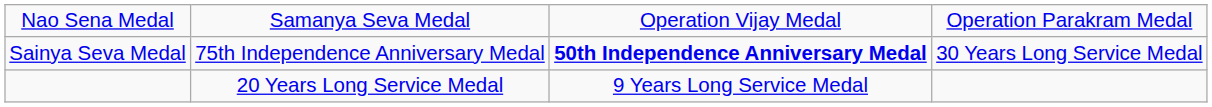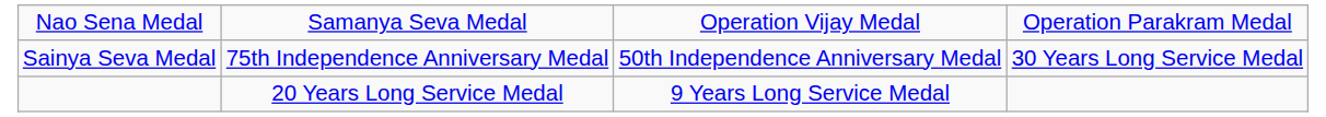Sainya Seva Medal | column 3: bold -> normal
